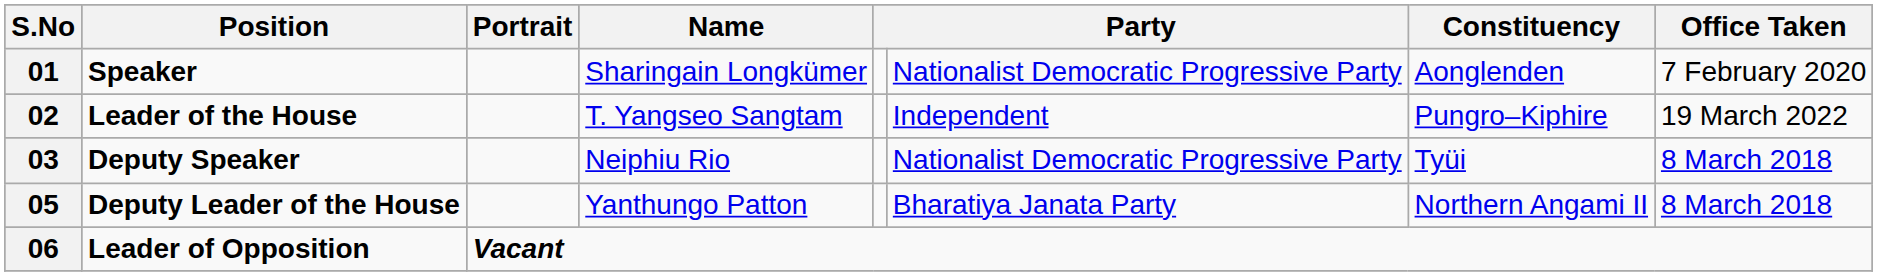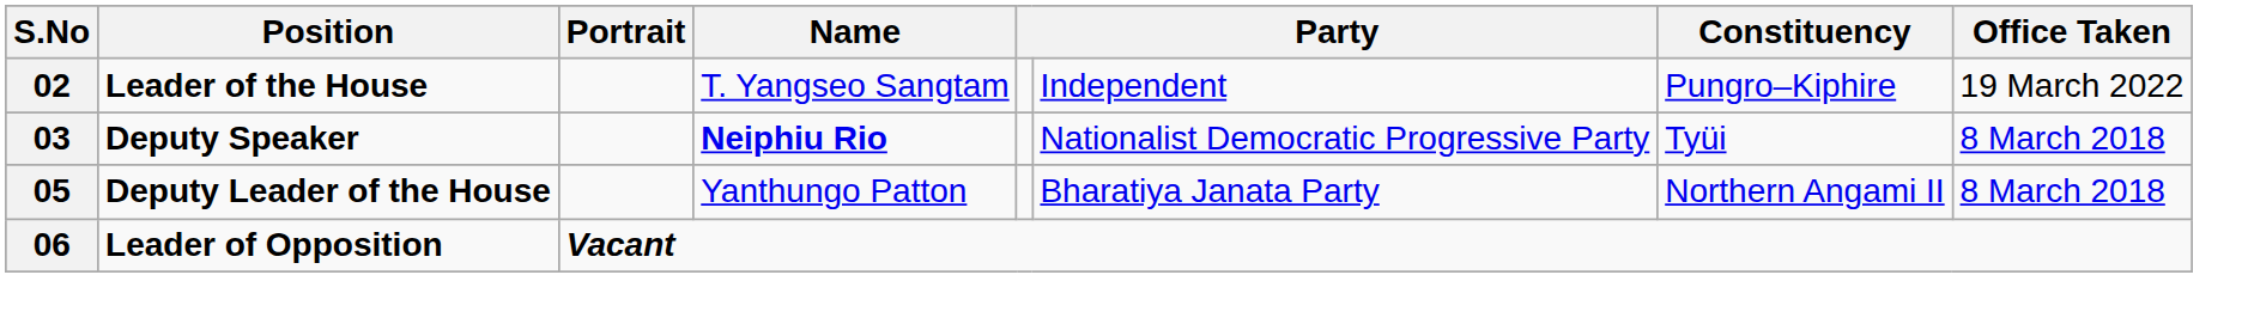- row: 01 | Speaker | Sharingain Longkümer | Nationalist Democratic Progressive Party | Aonglenden | 7 February 2020
03 | Name: normal -> bold
